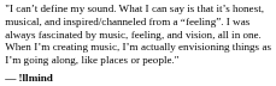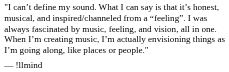row 2 | column 1: bold -> normal
